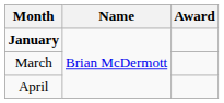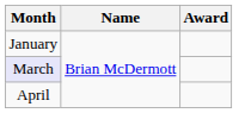January | Month: bold -> normal
March | Month: no background -> lavender background
